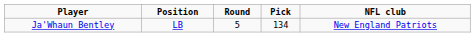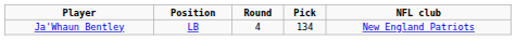Ja'Whaun Bentley | Round: 5 -> 4
